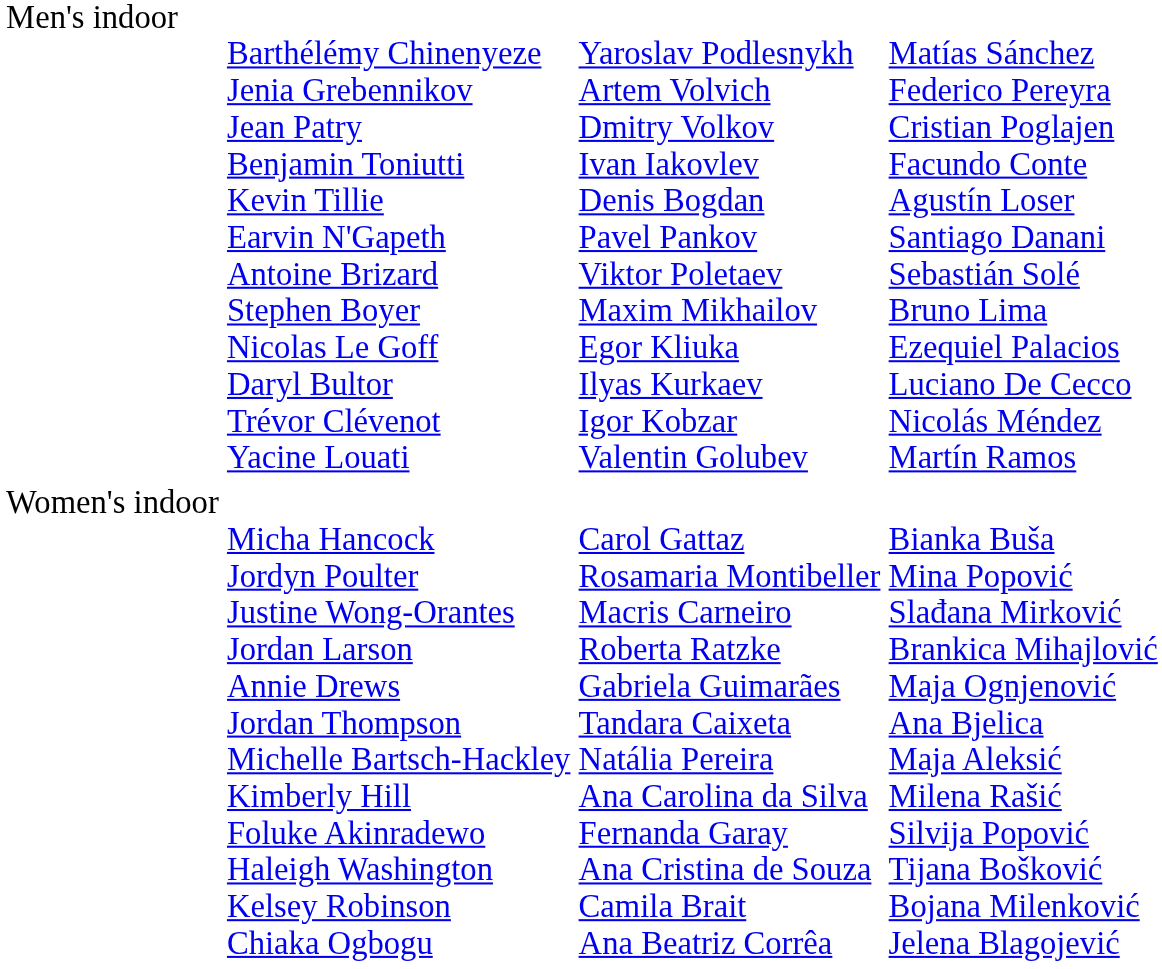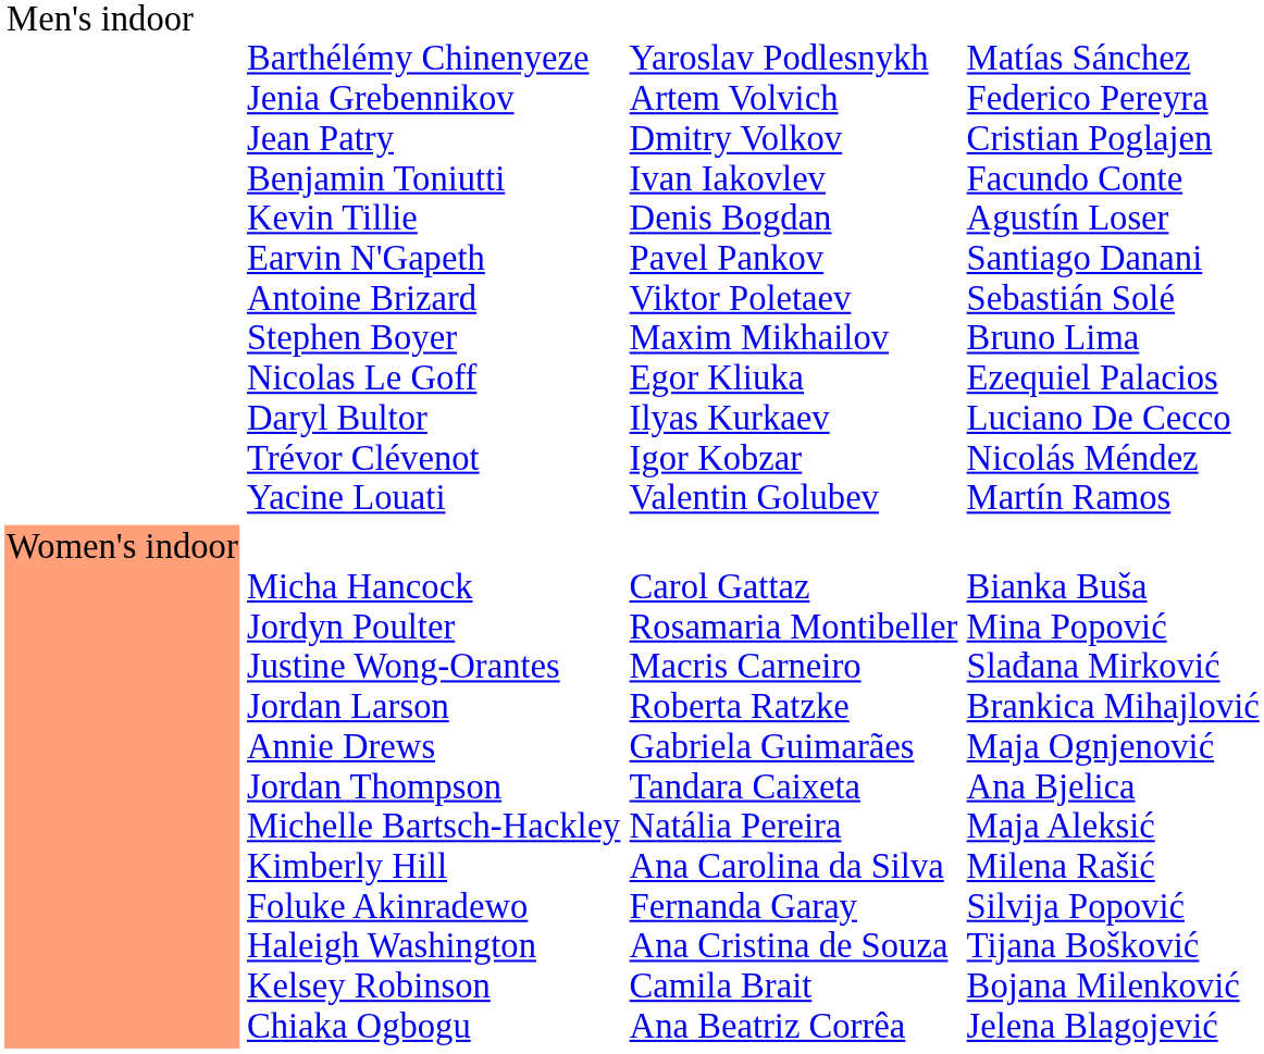Women's indoor | column 1: no background -> lightsalmon background
